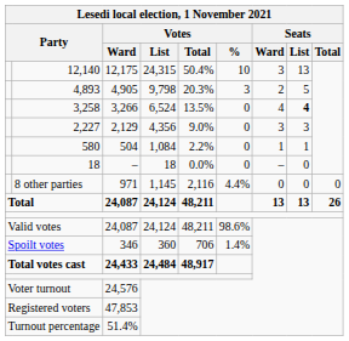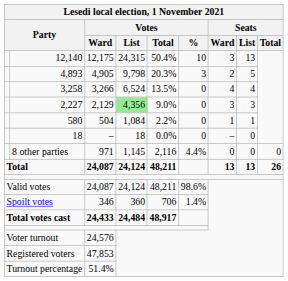3,258 | Seats / List: bold -> normal
2,227 | Votes / List: no background -> lightgreen background
